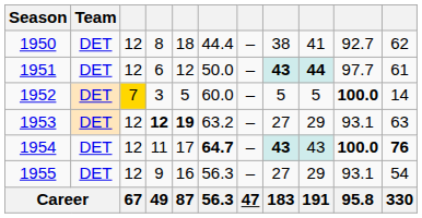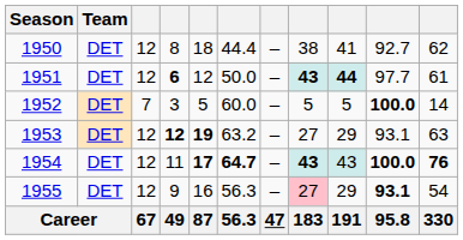1951 | column 4: normal -> bold
1952 | column 3: gold background -> no background
1954 | column 5: normal -> bold
1955 | column 8: no background -> pink background
1955 | column 10: normal -> bold
